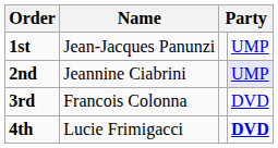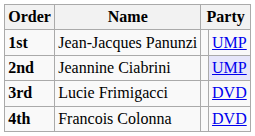3rd | Name: Francois Colonna -> Lucie Frimigacci
4th | Name: Lucie Frimigacci -> Francois Colonna
4th | column 4: bold -> normal
